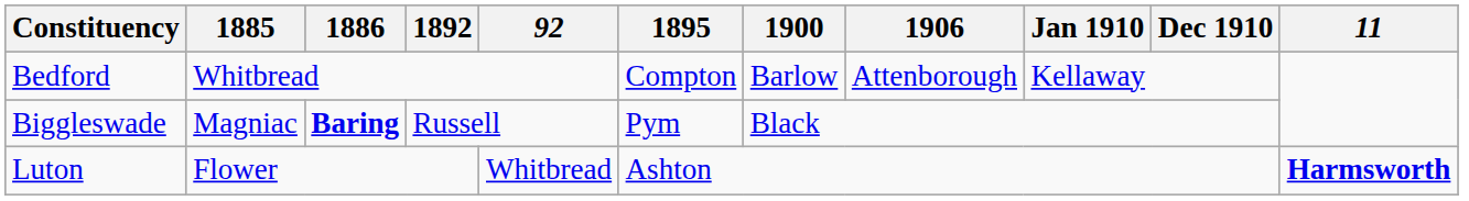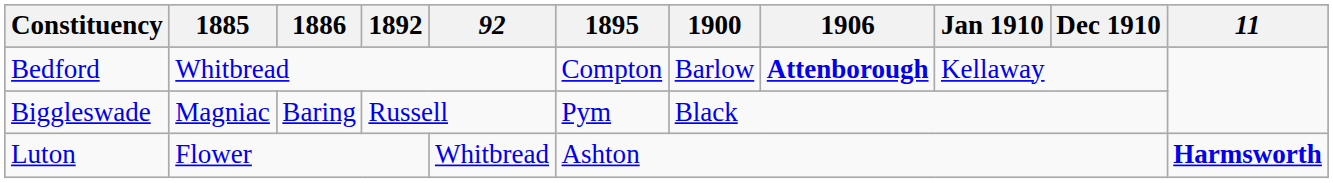Bedford | 1906: normal -> bold
Biggleswade | 1886: bold -> normal
